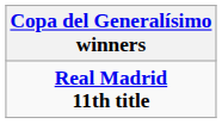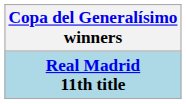row 2 | column 1: no background -> lightblue background
